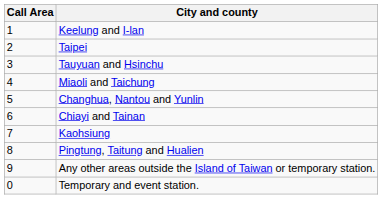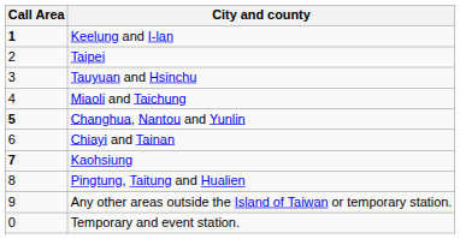Keelung and I-lan | Call Area: normal -> bold
Changhua, Nantou and Yunlin | Call Area: normal -> bold
Kaohsiung | Call Area: normal -> bold
